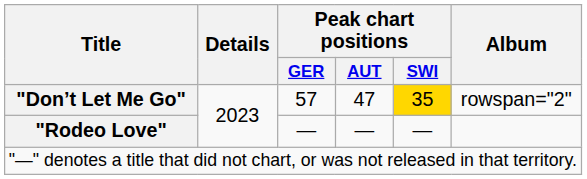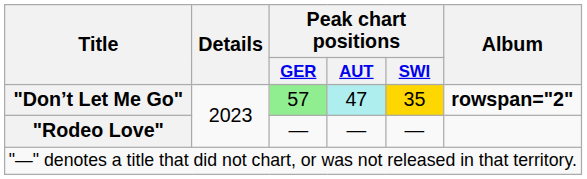"Don’t Let Me Go" | Peak chart positions / GER: no background -> lightgreen background
"Don’t Let Me Go" | Peak chart positions / AUT: no background -> paleturquoise background
"Don’t Let Me Go" | Album: normal -> bold
